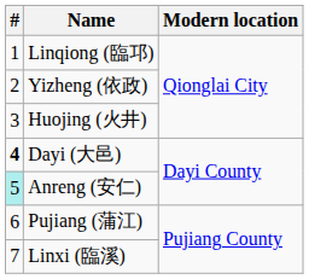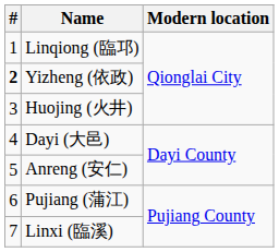Yizheng (依政) | #: normal -> bold
Dayi (大邑) | #: bold -> normal
Anreng (安仁) | #: paleturquoise background -> no background
